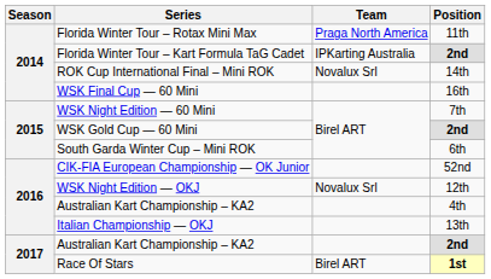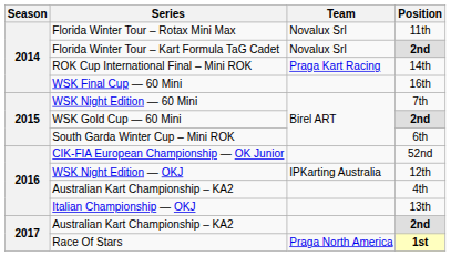Florida Winter Tour – Rotax Mini Max | Team: Praga North America -> Novalux Srl
Florida Winter Tour – Kart Formula TaG Cadet | Team: IPKarting Australia -> Novalux Srl
ROK Cup International Final – Mini ROK | Team: Novalux Srl -> Praga Kart Racing
WSK Night Edition — OKJ | Team: Novalux Srl -> IPKarting Australia
Race Of Stars | Team: Birel ART -> Praga North America
